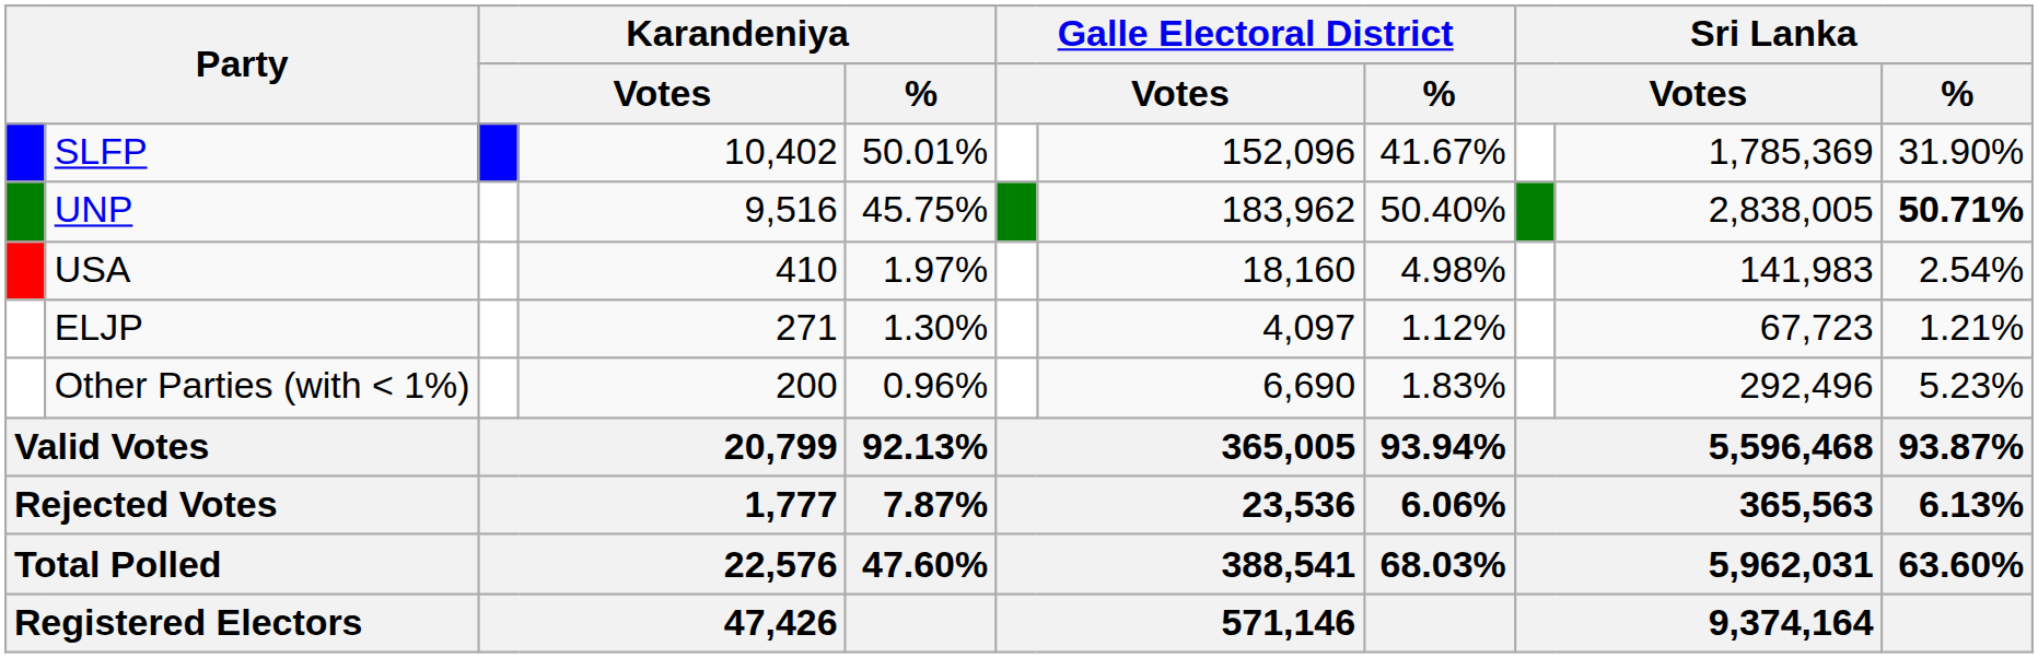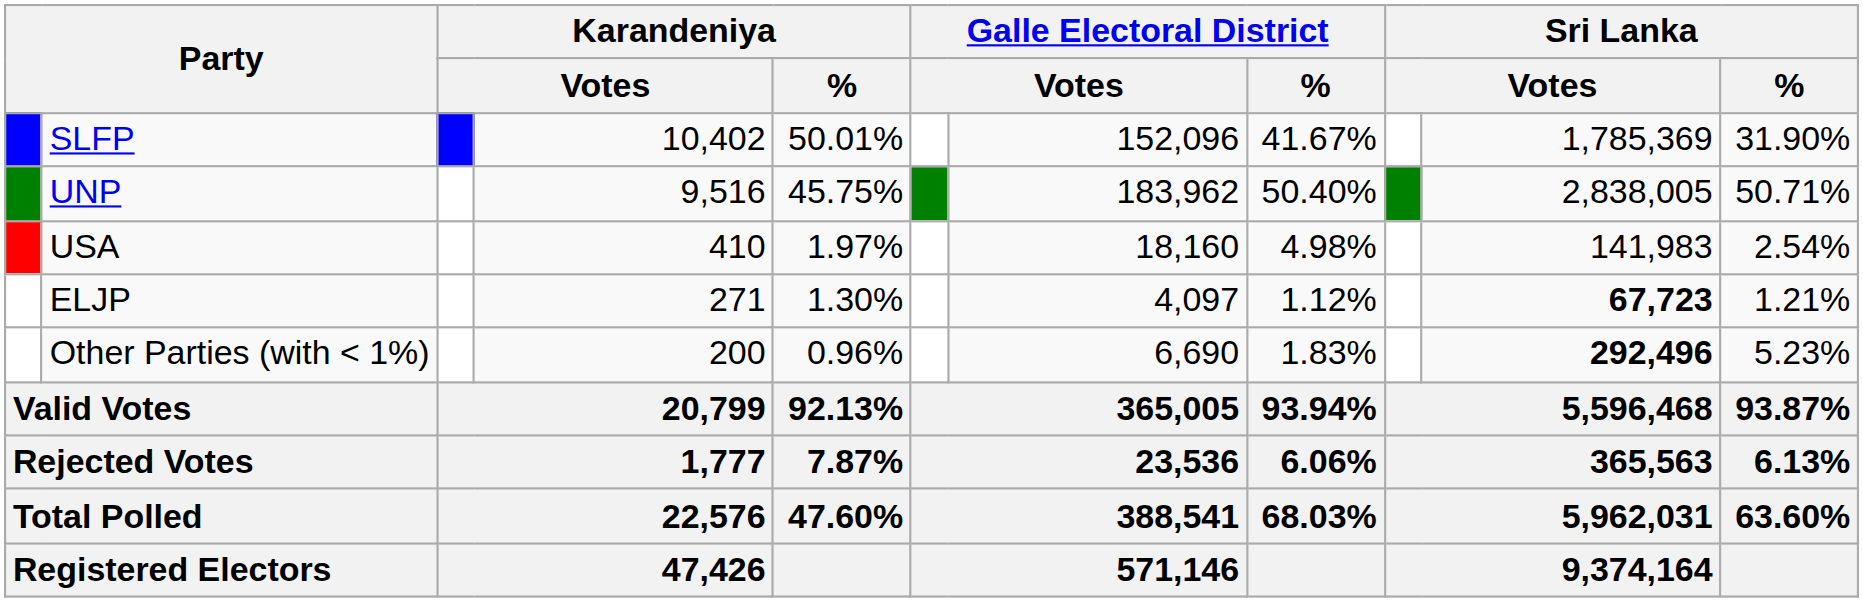UNP | Sri Lanka / %: bold -> normal
ELJP | column 10: normal -> bold
Other Parties (with < 1%) | column 10: normal -> bold
